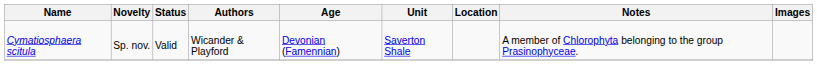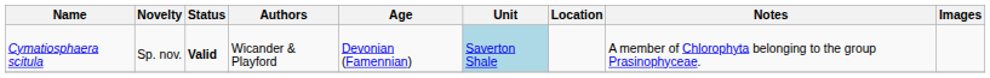Cymatiosphaera scitula | Status: normal -> bold
Cymatiosphaera scitula | Unit: no background -> lightblue background
